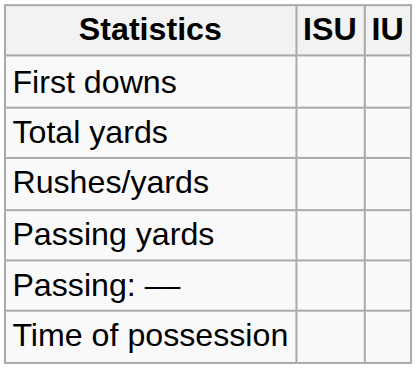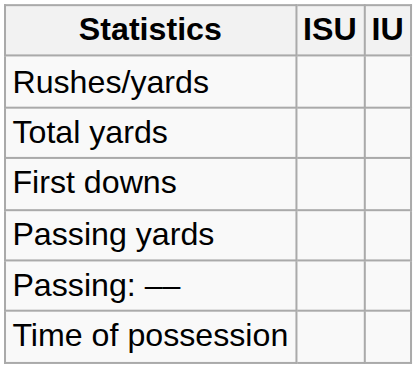rows swapped: First downs <-> Rushes/yards
